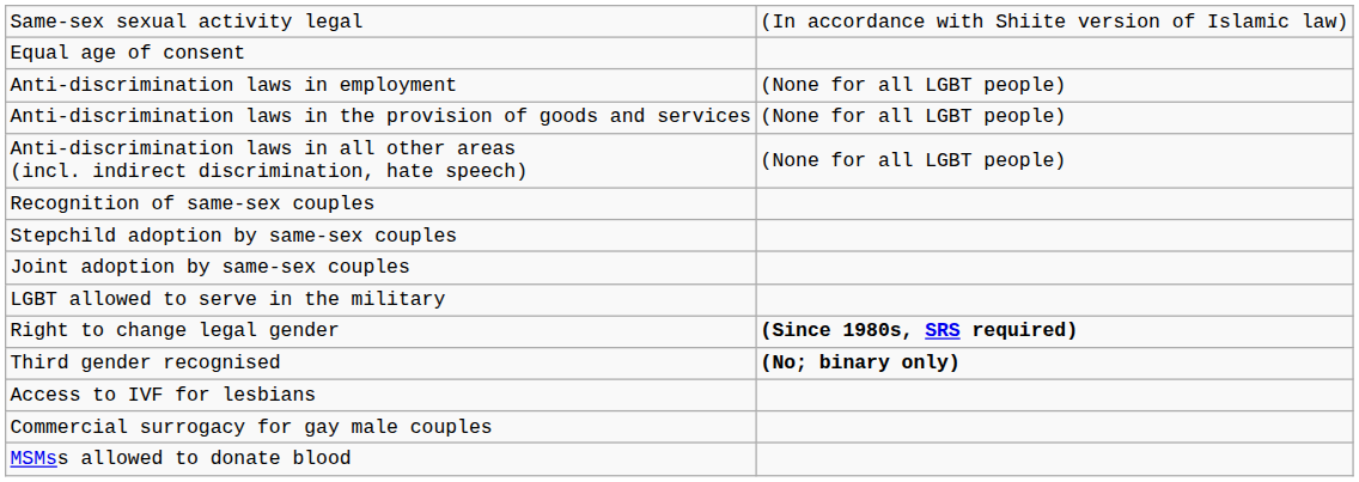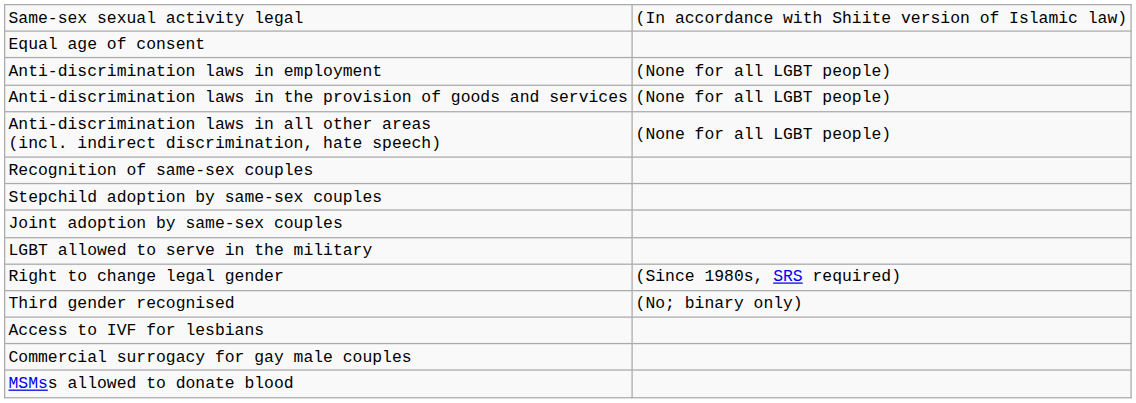Right to change legal gender | column 2: bold -> normal
Third gender recognised | column 2: bold -> normal
